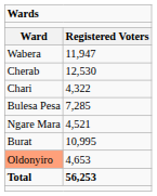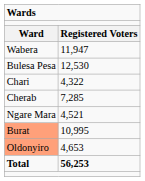row 5 | column 1: Cherab -> Bulesa Pesa
row 7 | column 1: Bulesa Pesa -> Cherab
row 9 | column 1: no background -> lightsalmon background
